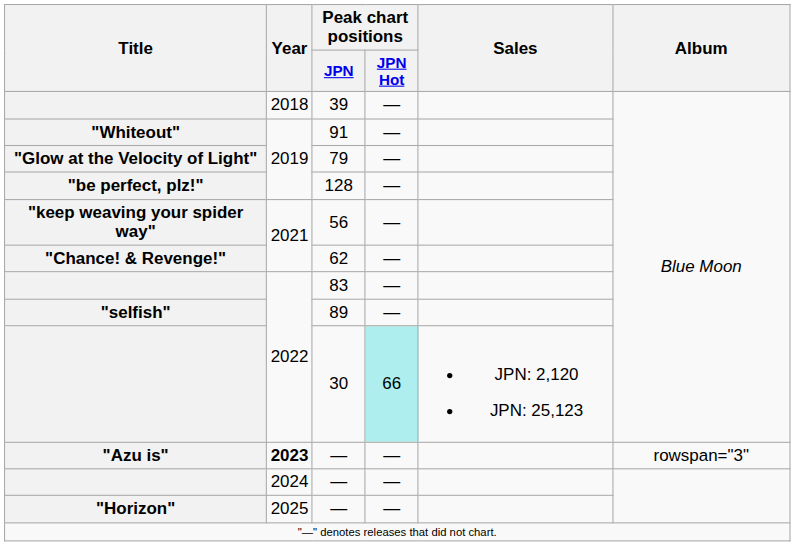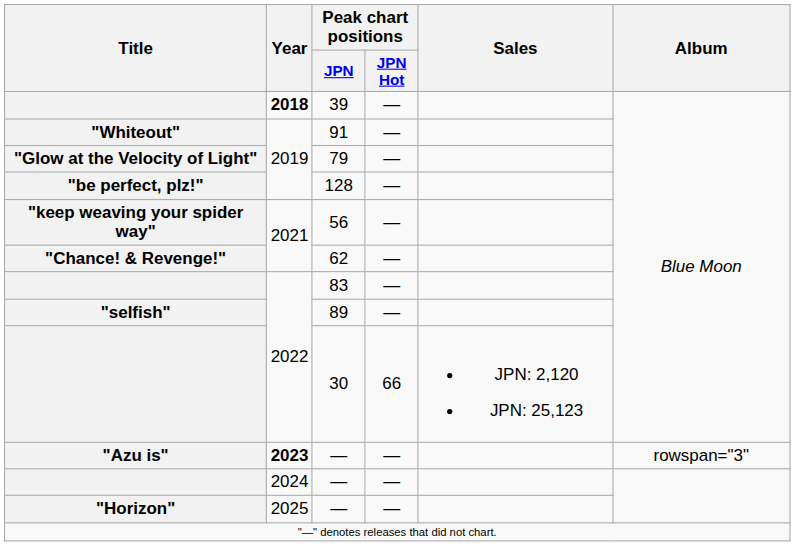39 | Year: normal -> bold
30 | Peak chart positions / JPN Hot: paleturquoise background -> no background
